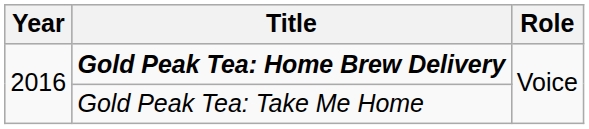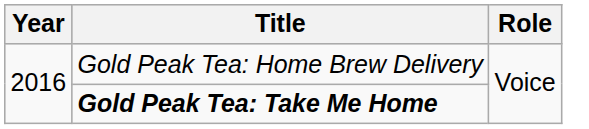Gold Peak Tea: Home Brew Delivery | Title: bold -> normal
Gold Peak Tea: Take Me Home | Title: normal -> bold
